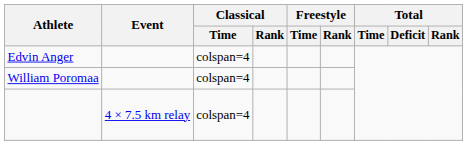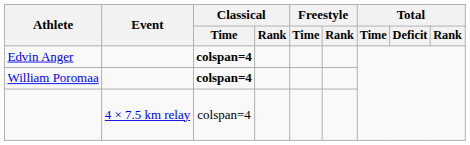Edvin Anger | Classical / Time: normal -> bold
William Poromaa | Classical / Time: normal -> bold
